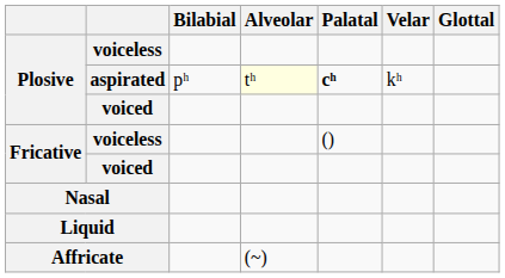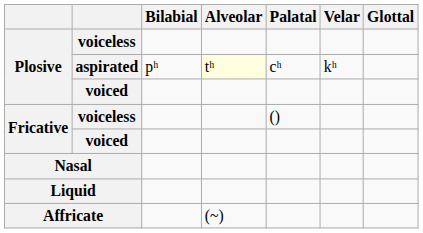aspirated | Palatal: bold -> normal
